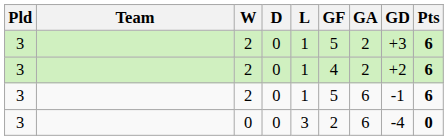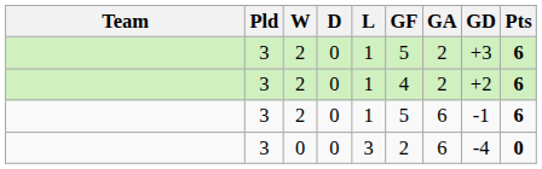columns swapped: Team <-> Pld
